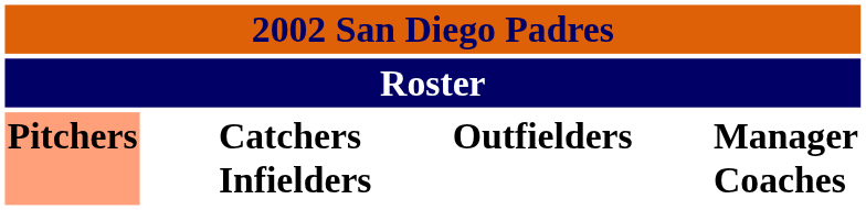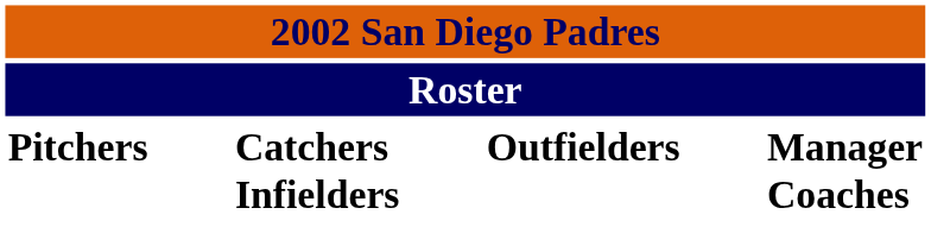Pitchers | column 1: lightsalmon background -> no background
